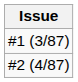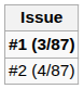row 2 | column 1: normal -> bold
